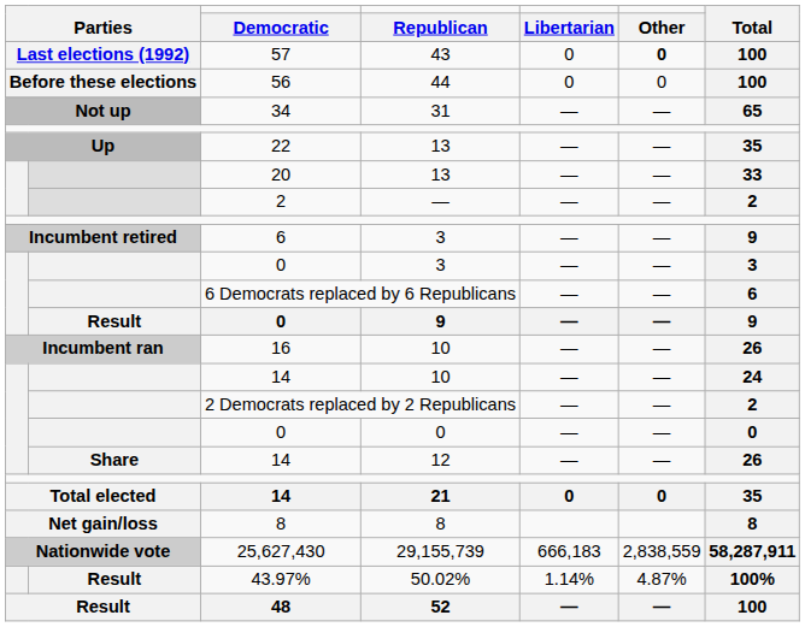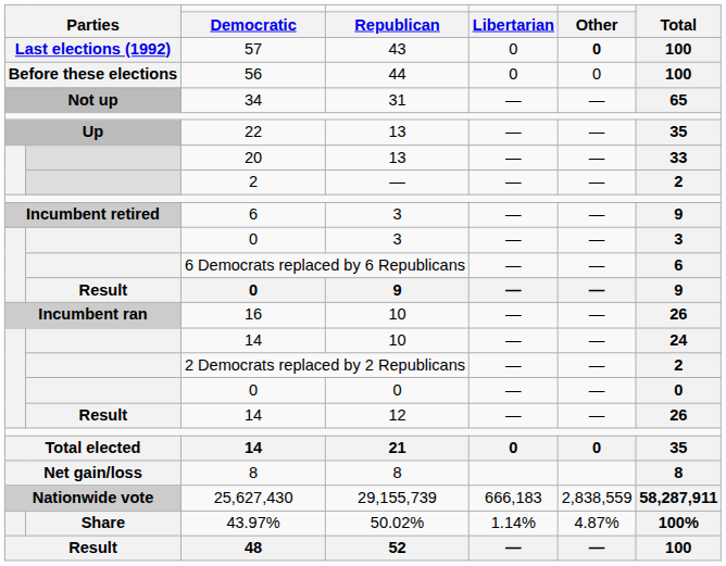14 / 12 | column 2: Share -> Result
43.97% | column 2: Result -> Share
